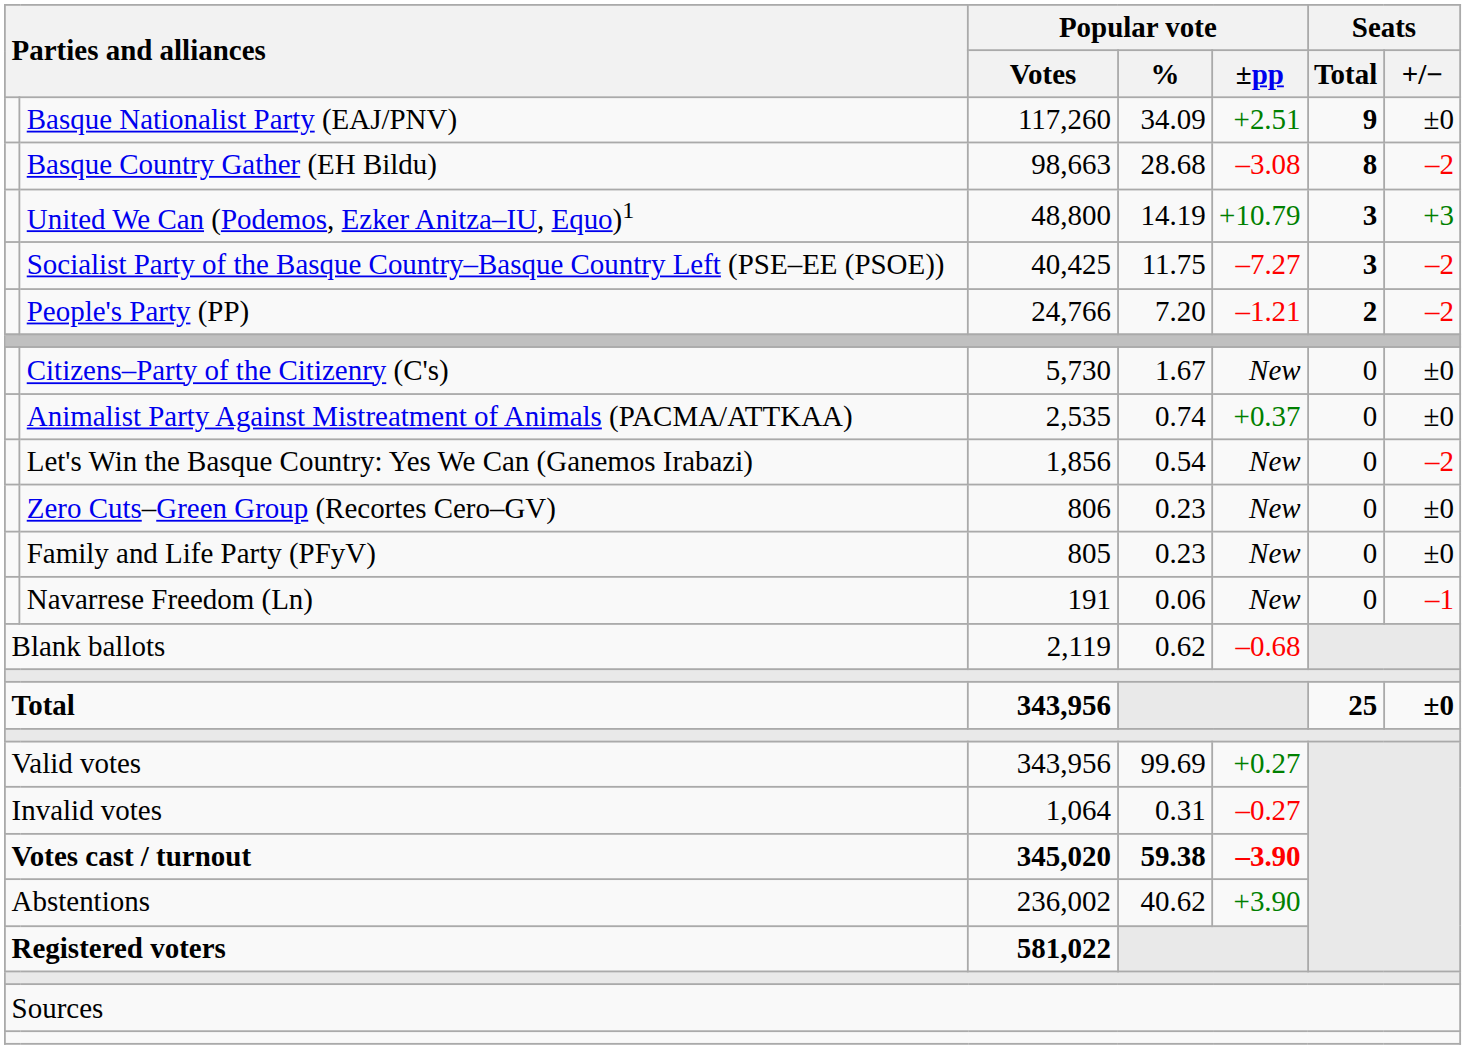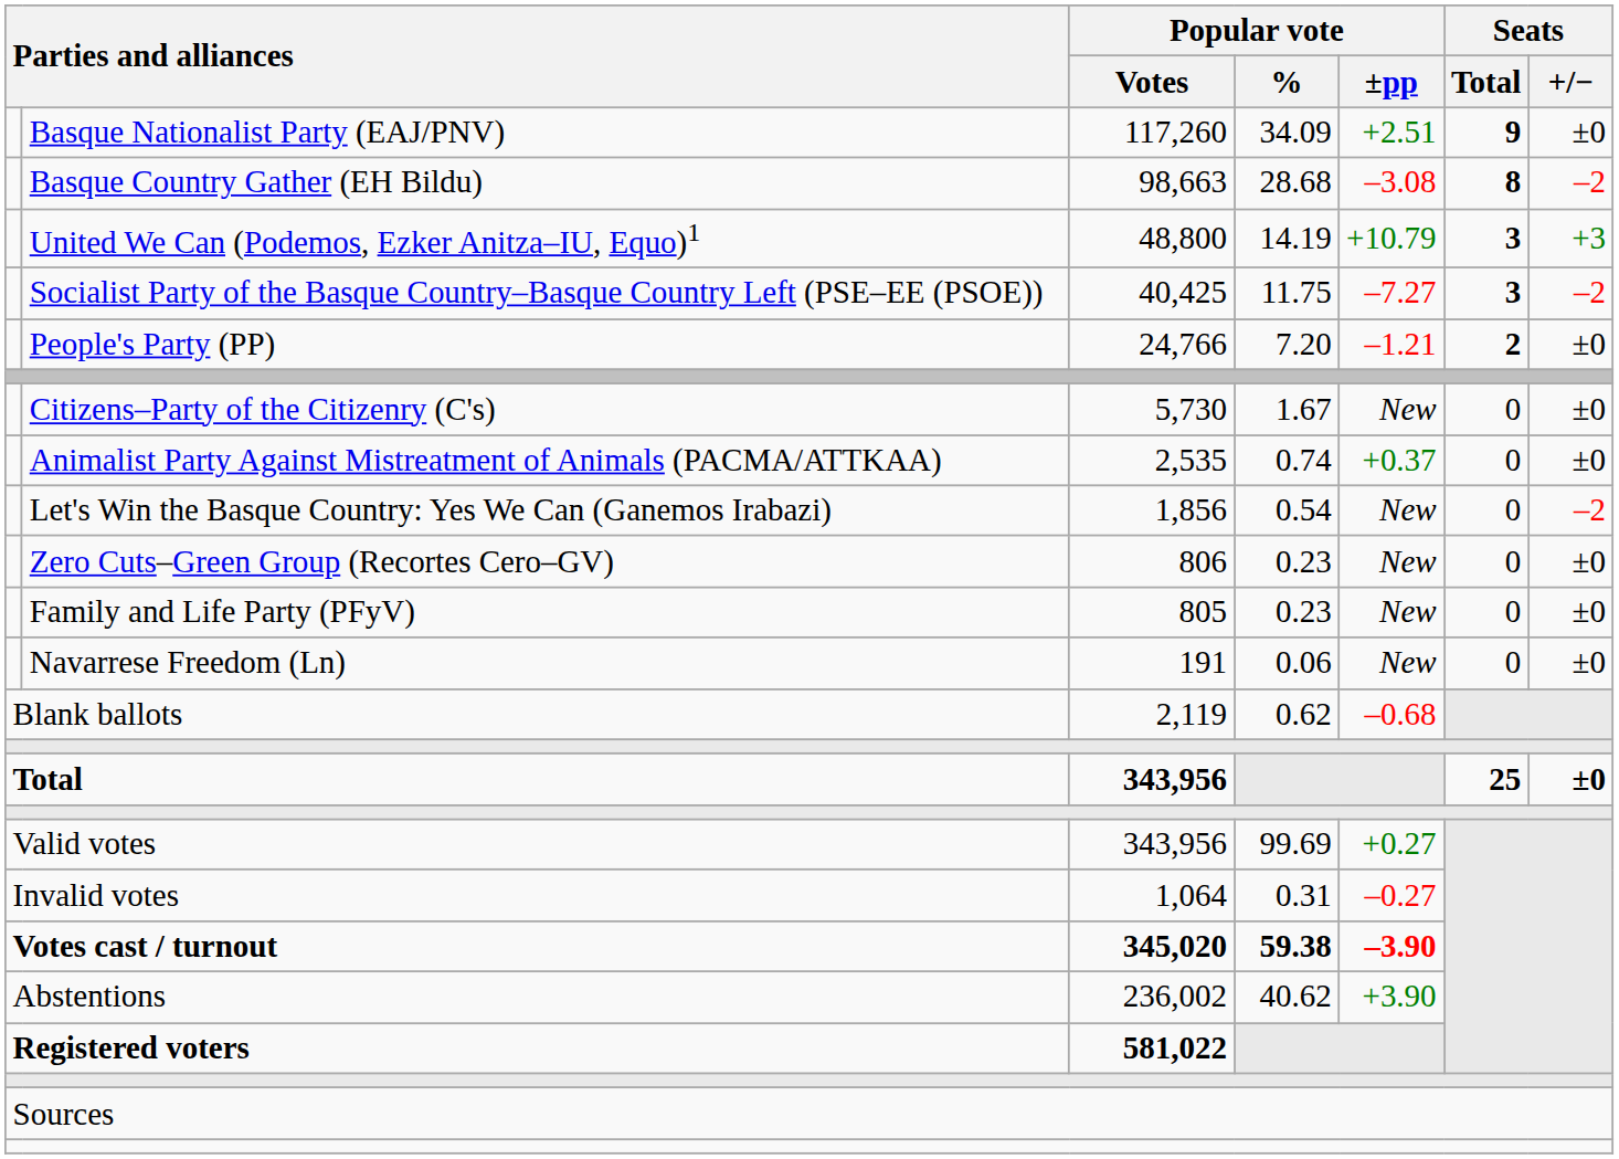People's Party (PP) | Seats / +/−: –2 -> ±0
Navarrese Freedom (Ln) | Seats / +/−: –1 -> ±0
